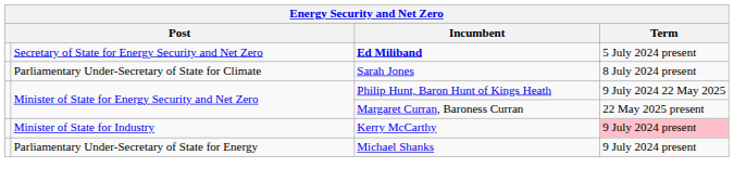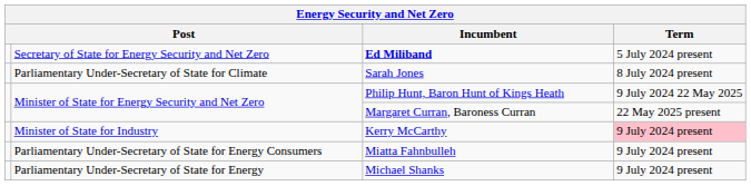+ row: Parliamentary Under-Secretary of State for Energy Consumers | Miatta Fahnbulleh | 9 July 2024 present
